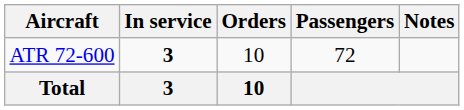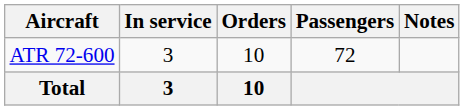ATR 72-600 | In service: bold -> normal
